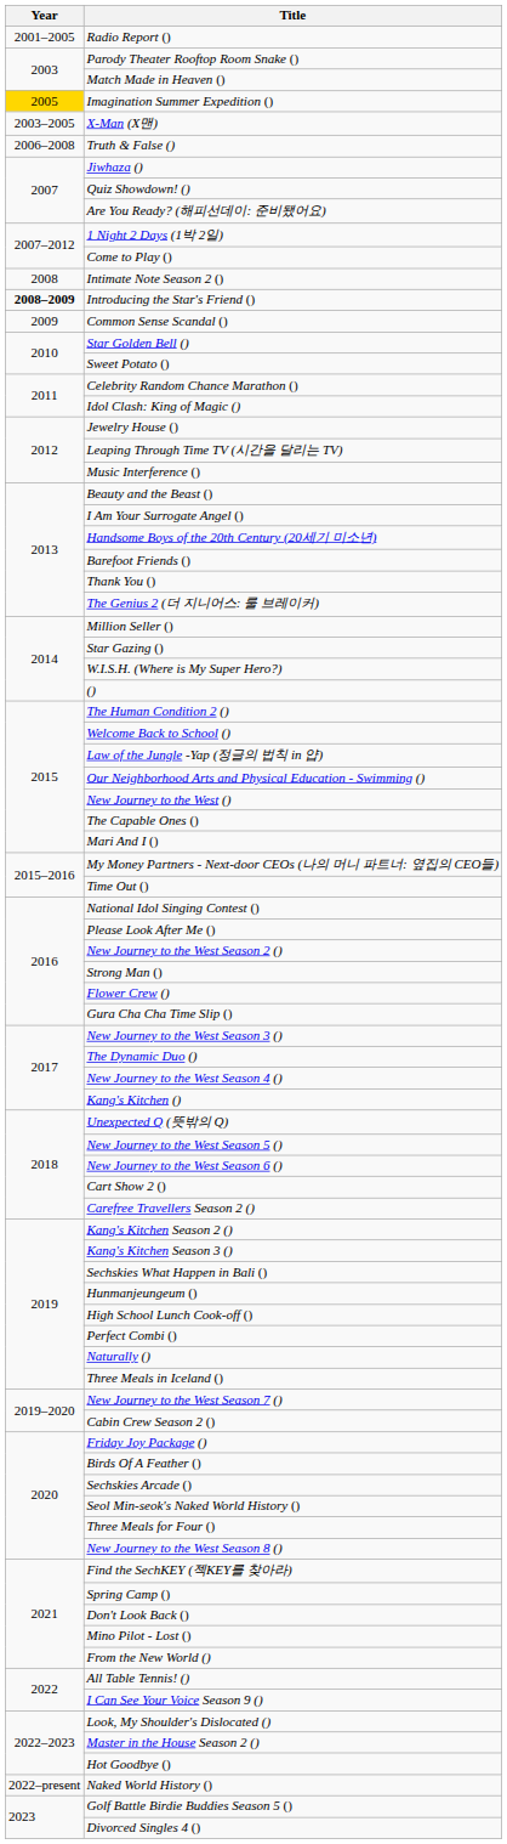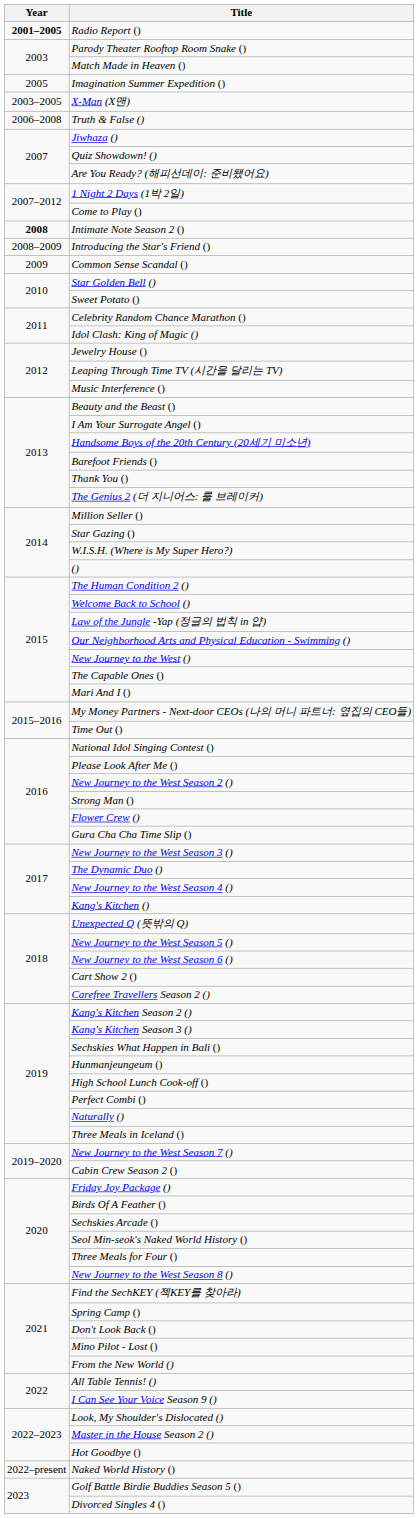Radio Report () | Year: normal -> bold
Imagination Summer Expedition () | Year: gold background -> no background
Intimate Note Season 2 () | Year: normal -> bold
Introducing the Star's Friend () | Year: bold -> normal
